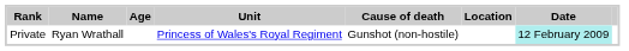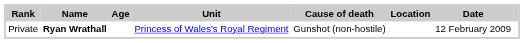Private | Name: normal -> bold
Private | Date: paleturquoise background -> no background
